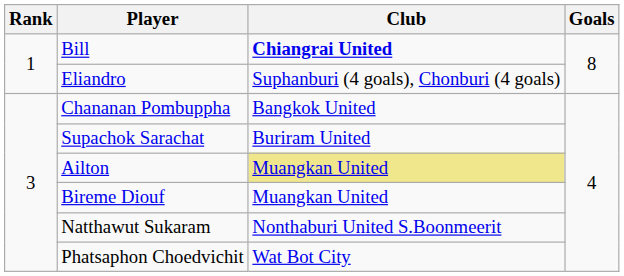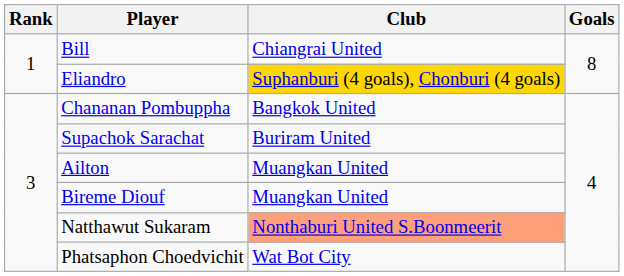Bill | Club: bold -> normal
Eliandro | Club: no background -> gold background
Ailton | Club: khaki background -> no background
Natthawut Sukaram | Club: no background -> lightsalmon background
